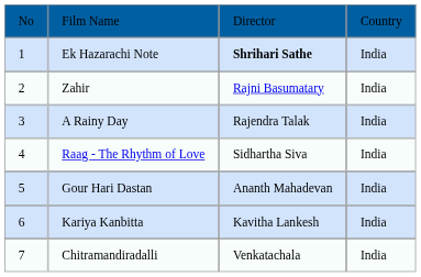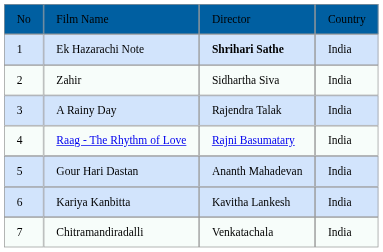Zahir | column 3: Rajni Basumatary -> Sidhartha Siva
Raag - The Rhythm of Love | column 3: Sidhartha Siva -> Rajni Basumatary
